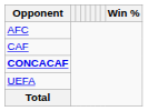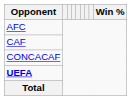CONCACAF | Opponent: bold -> normal
UEFA | Opponent: normal -> bold
